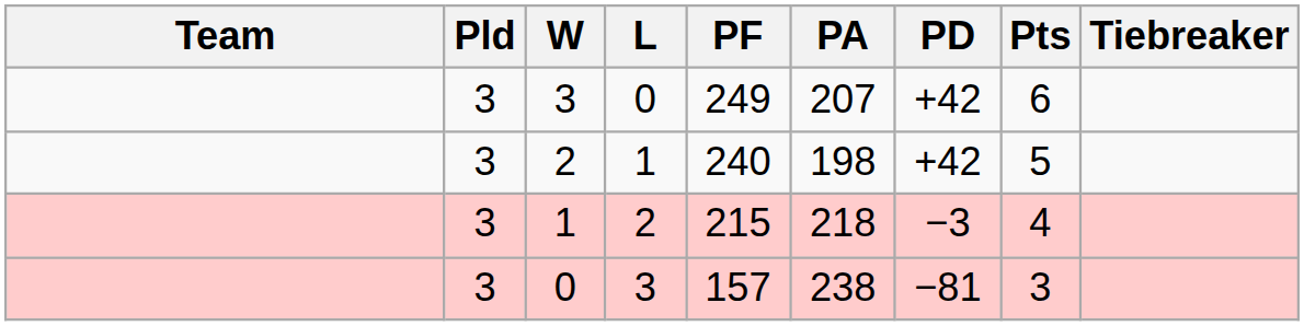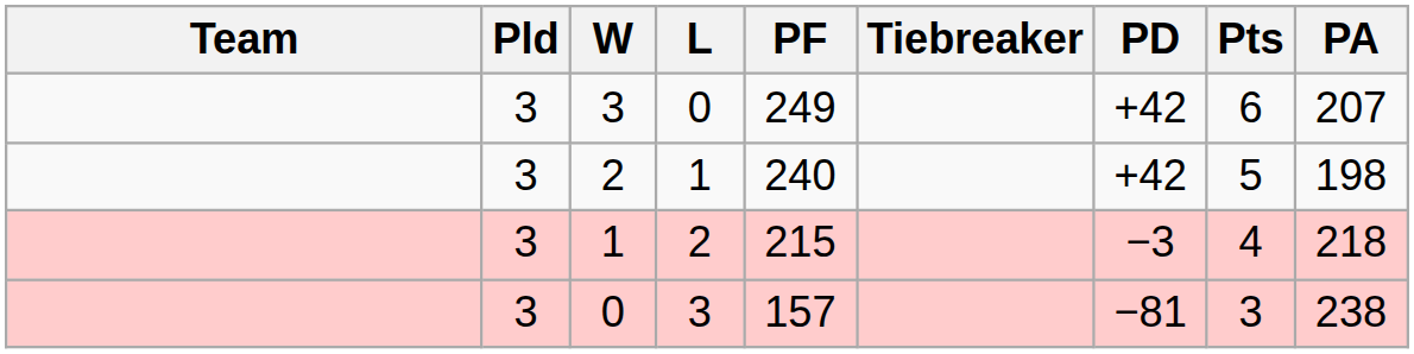columns swapped: PA <-> Tiebreaker
